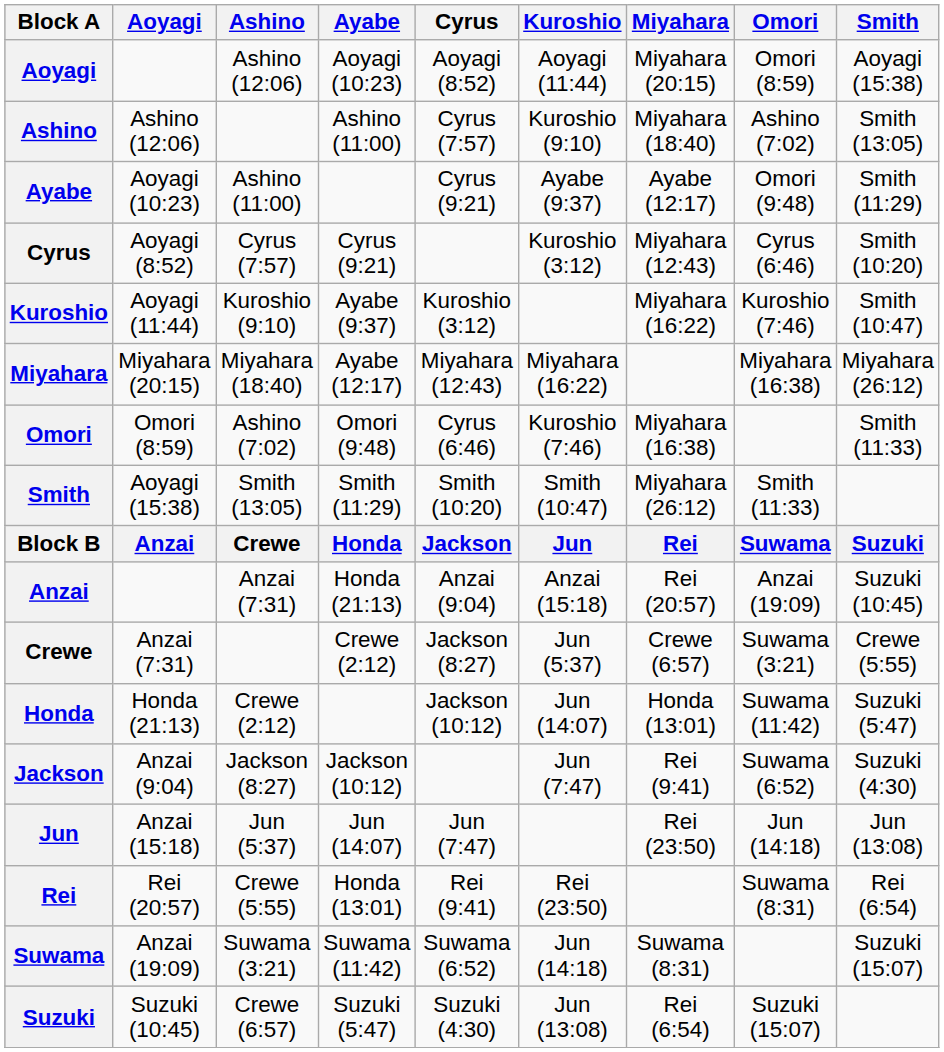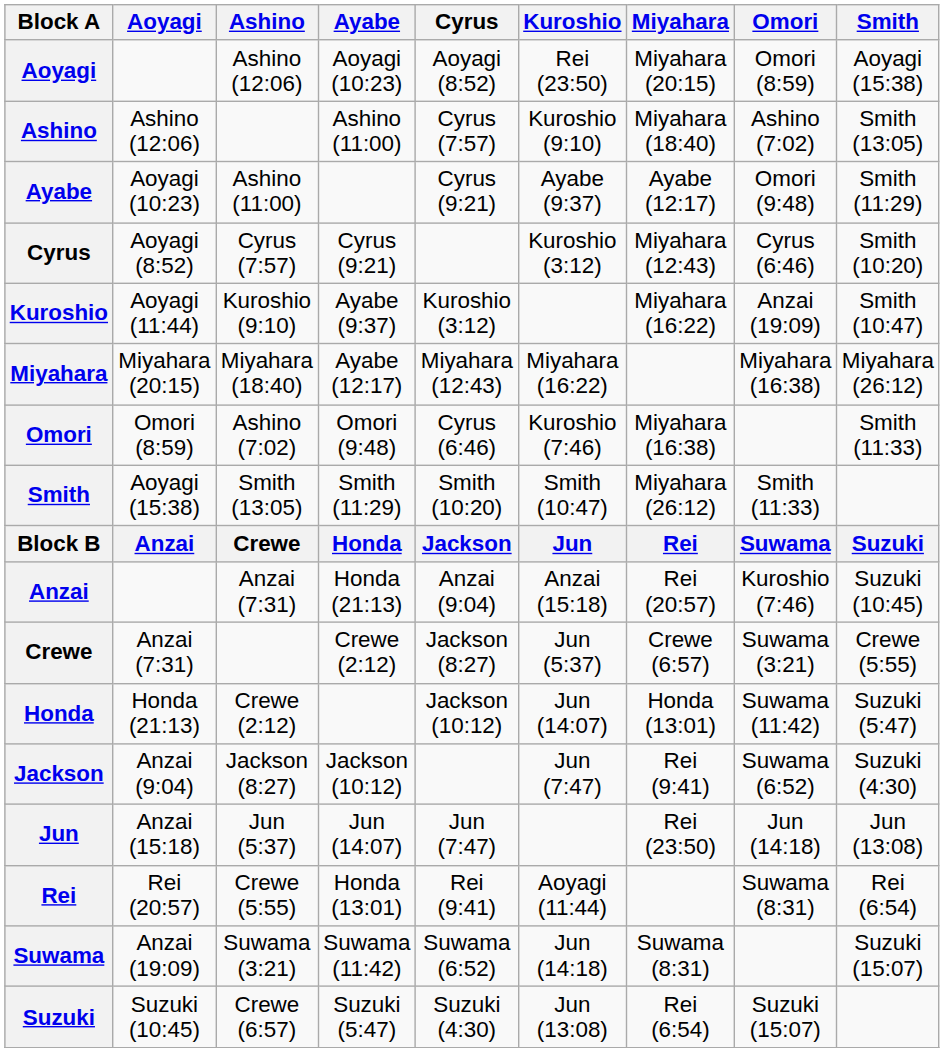row 2 | Kuroshio: Aoyagi (11:44) -> Rei (23:50)
row 6 | Omori: Kuroshio (7:46) -> Anzai (19:09)
row 11 | Omori: Anzai (19:09) -> Kuroshio (7:46)
row 16 | Kuroshio: Rei (23:50) -> Aoyagi (11:44)
